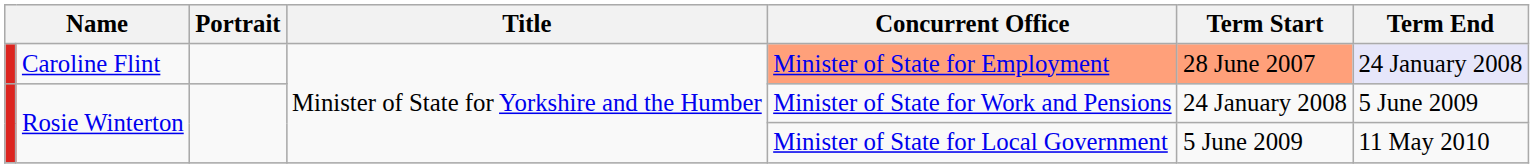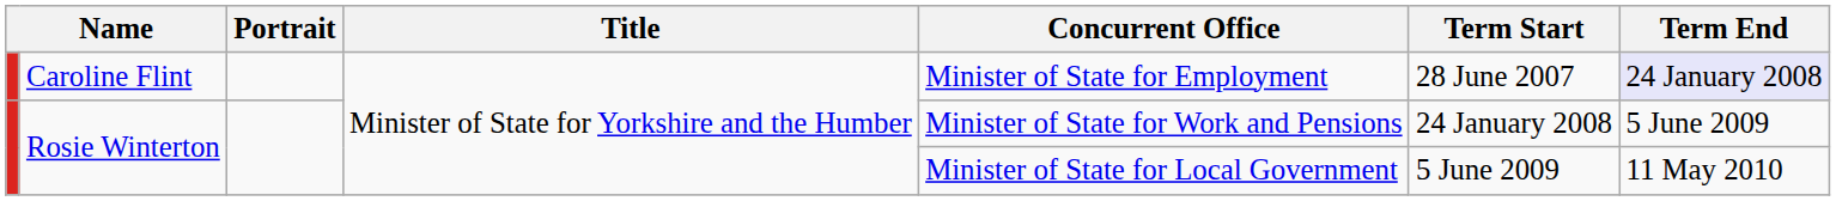Caroline Flint | Concurrent Office: lightsalmon background -> no background
Caroline Flint | Term Start: lightsalmon background -> no background
